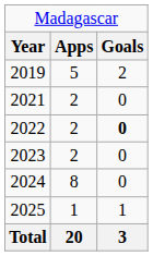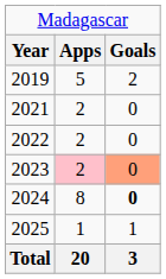2022 | column 3: bold -> normal
2023 | column 2: no background -> pink background
2023 | column 3: no background -> lightsalmon background
2024 | column 3: normal -> bold
